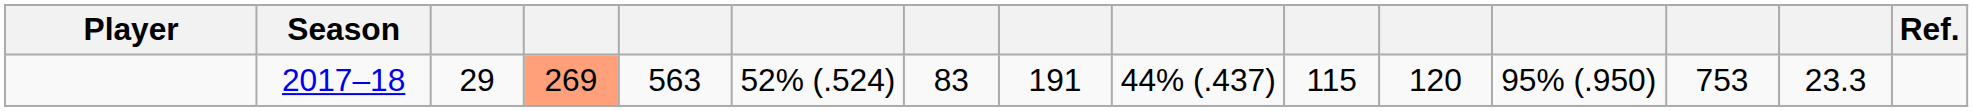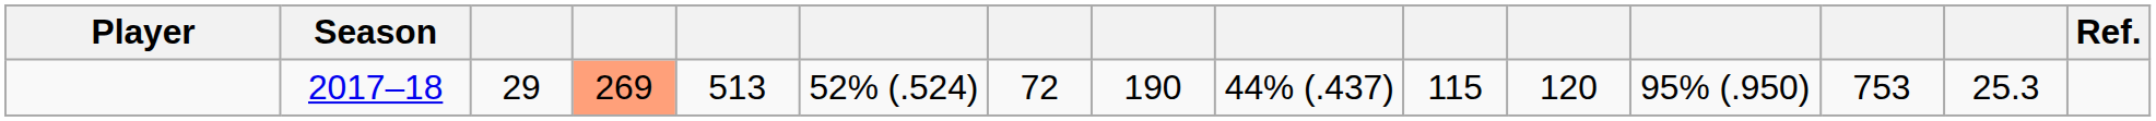row 2 | column 5: 563 -> 513
row 2 | column 7: 83 -> 72
row 2 | column 8: 191 -> 190
row 2 | column 14: 23.3 -> 25.3
